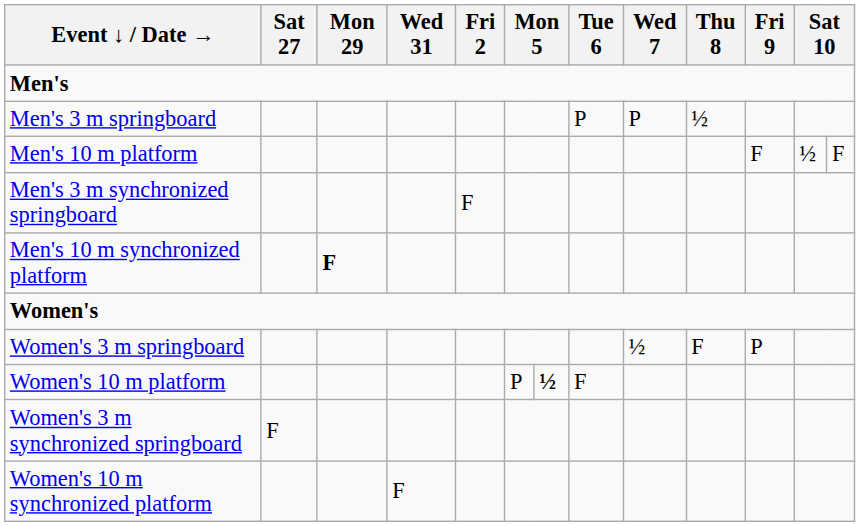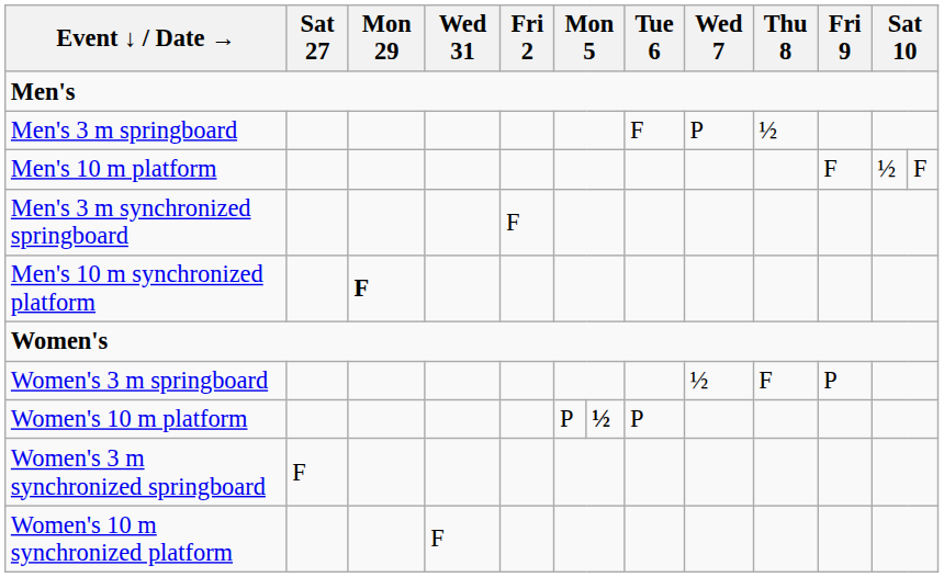Men's 3 m springboard | Tue 6: P -> F
Women's 10 m platform | Tue 6: F -> P
